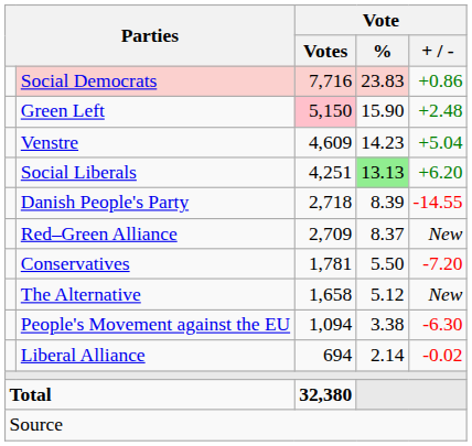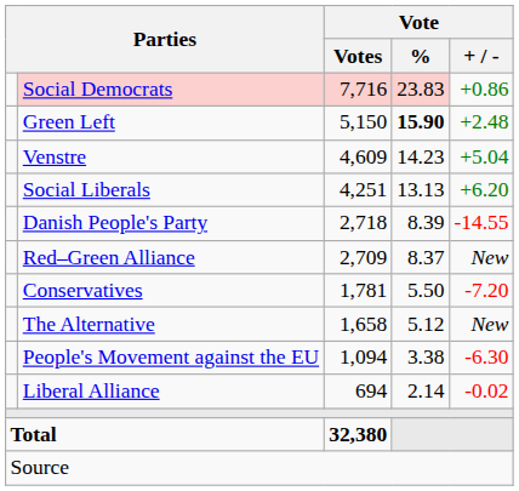Green Left | Vote / Votes: pink background -> no background
Green Left | Vote / %: normal -> bold
Social Liberals | Vote / %: lightgreen background -> no background
